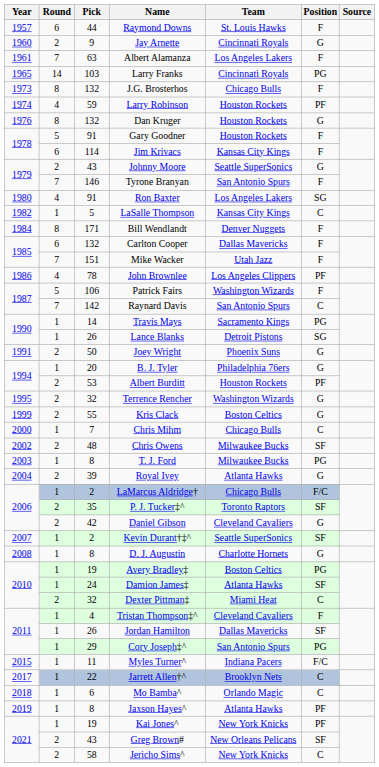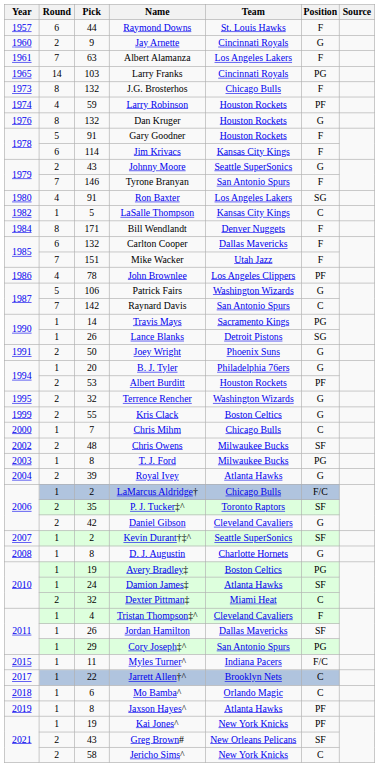Patrick Fairs | Position: F -> G
